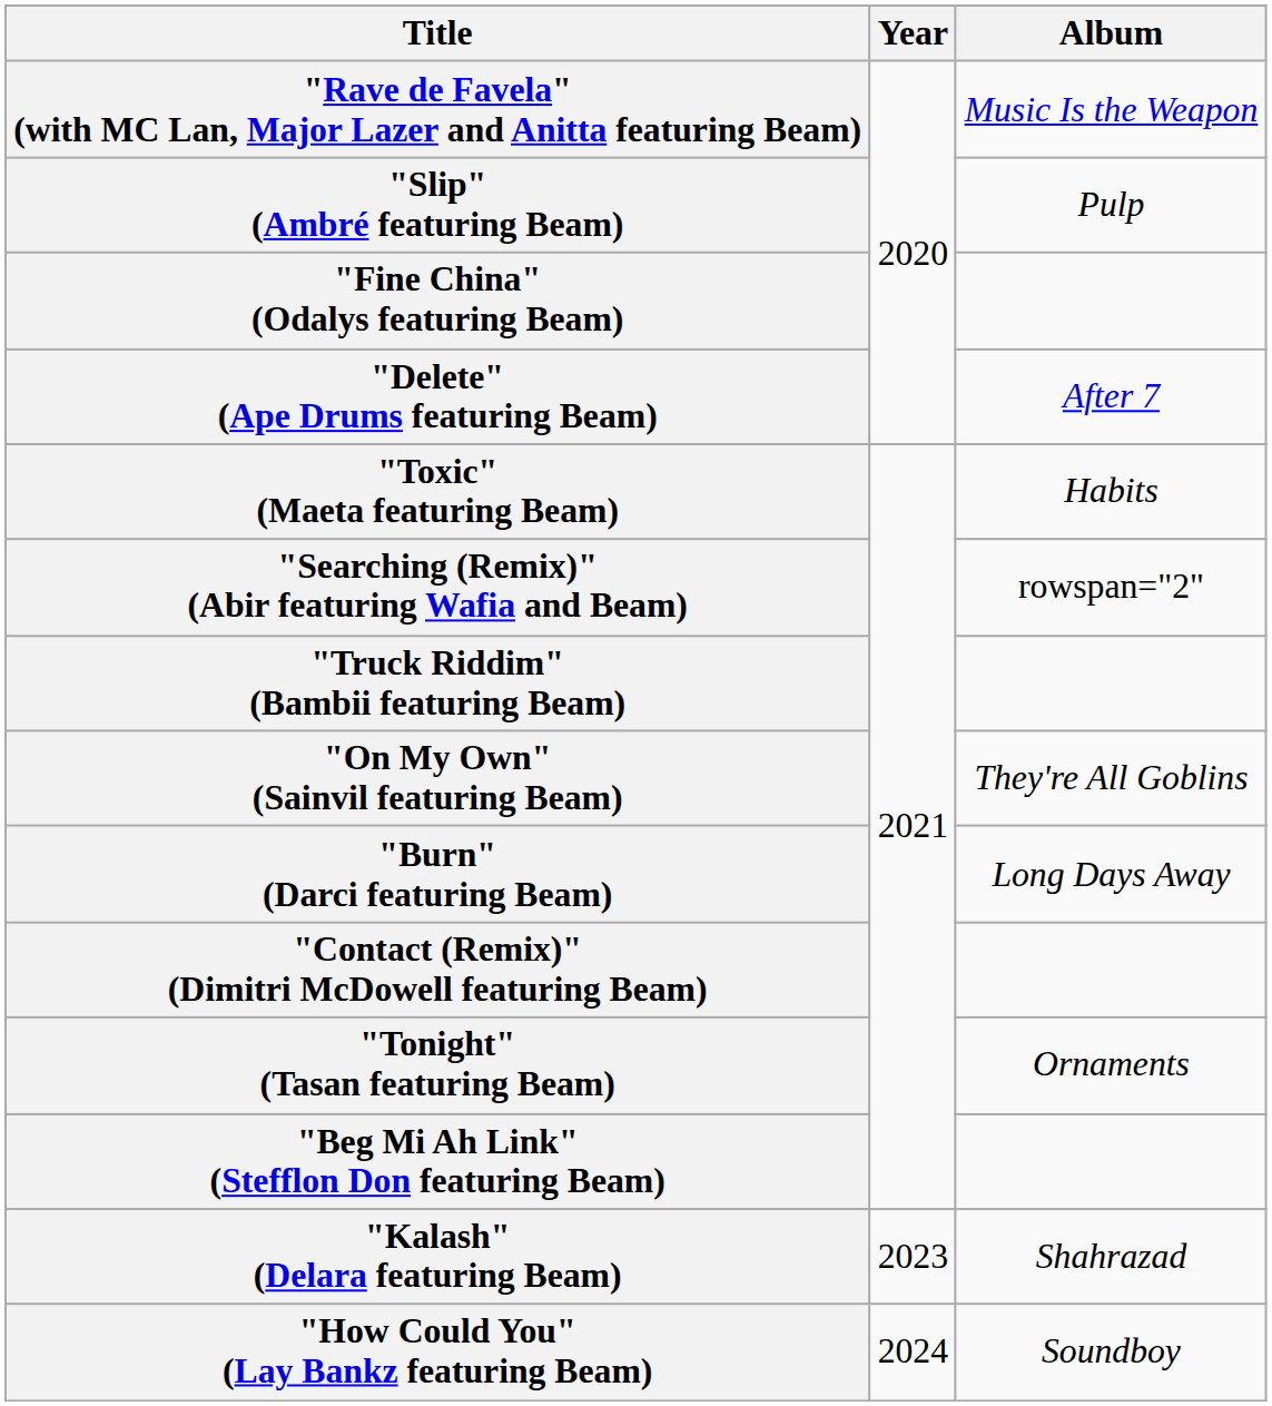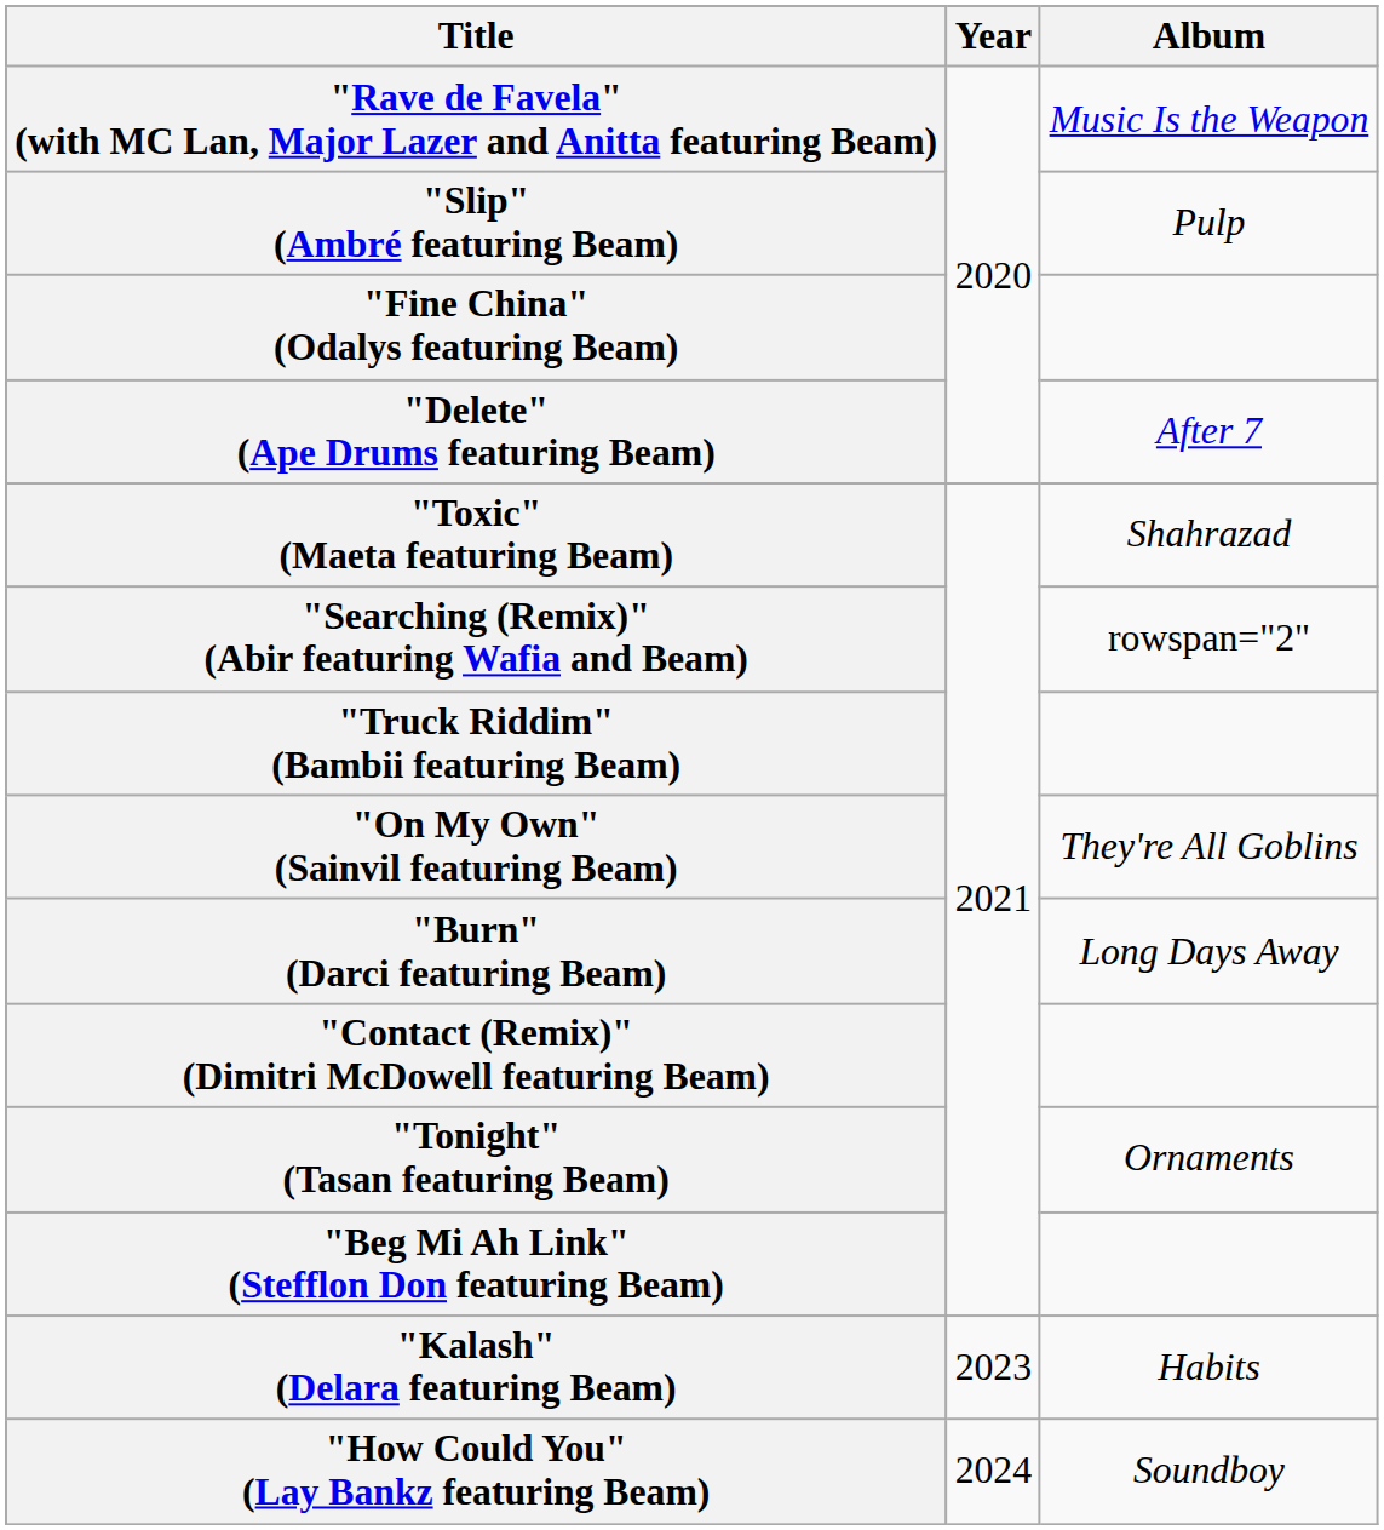"Toxic" (Maeta featuring Beam) | Album: Habits -> Shahrazad
"Kalash" (Delara featuring Beam) | Album: Shahrazad -> Habits
